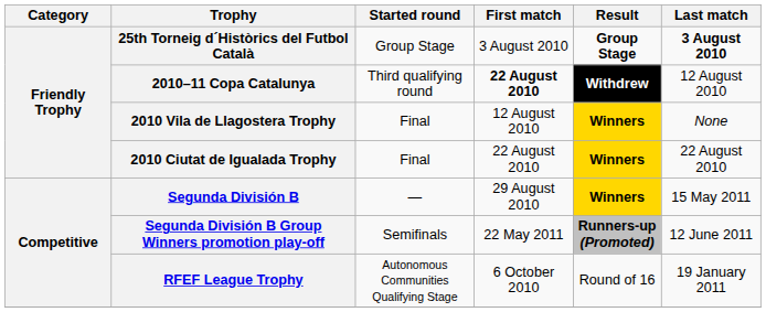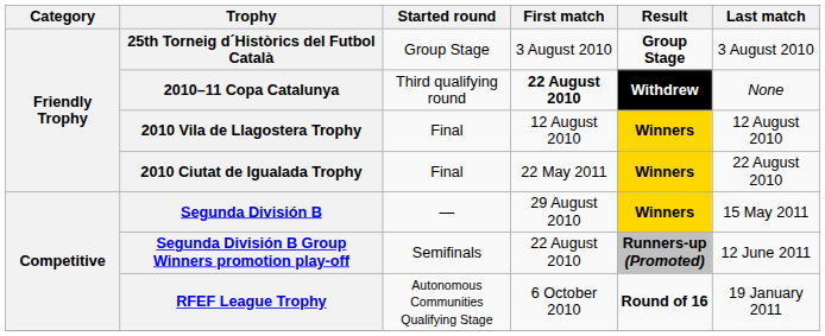25th Torneig d´Històrics del Futbol Català | Last match: bold -> normal
2010–11 Copa Catalunya | Last match: 12 August 2010 -> None
2010 Vila de Llagostera Trophy | Last match: None -> 12 August 2010
2010 Ciutat de Igualada Trophy | First match: 22 August 2010 -> 22 May 2011
Segunda División B Group Winners promotion play-off | First match: 22 May 2011 -> 22 August 2010
RFEF League Trophy | Result: normal -> bold
